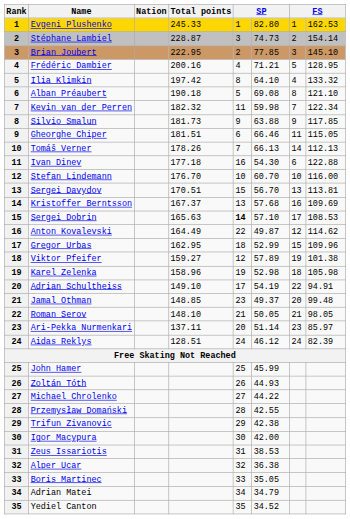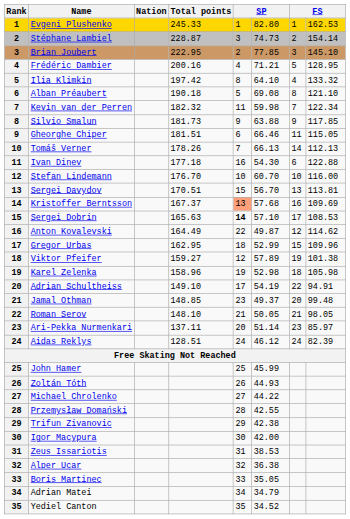Kristoffer Berntsson | column 5: no background -> lightsalmon background
